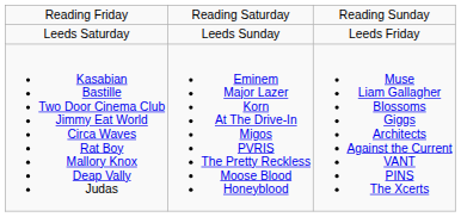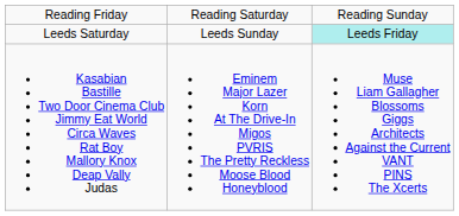Leeds Saturday | column 3: no background -> paleturquoise background
